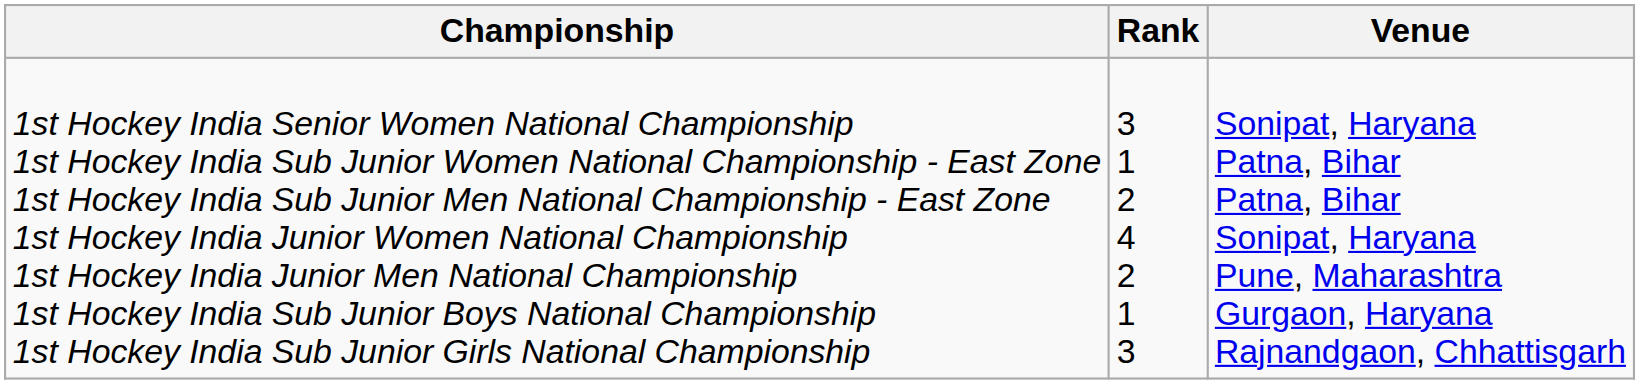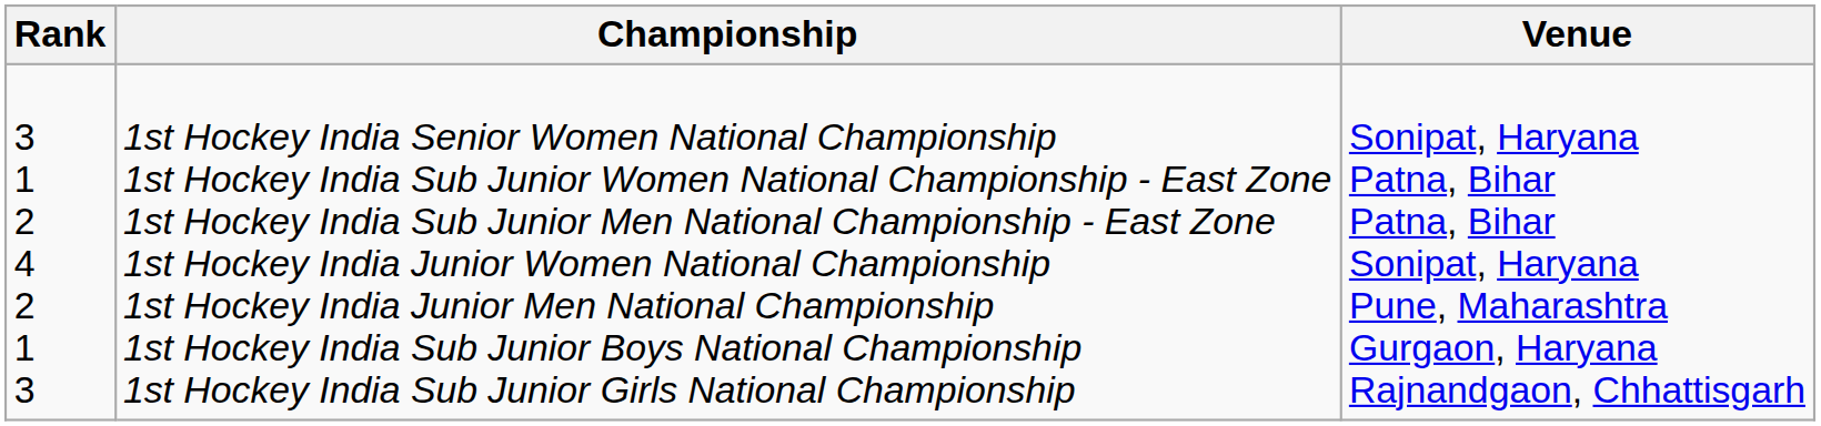columns swapped: Championship <-> Rank
